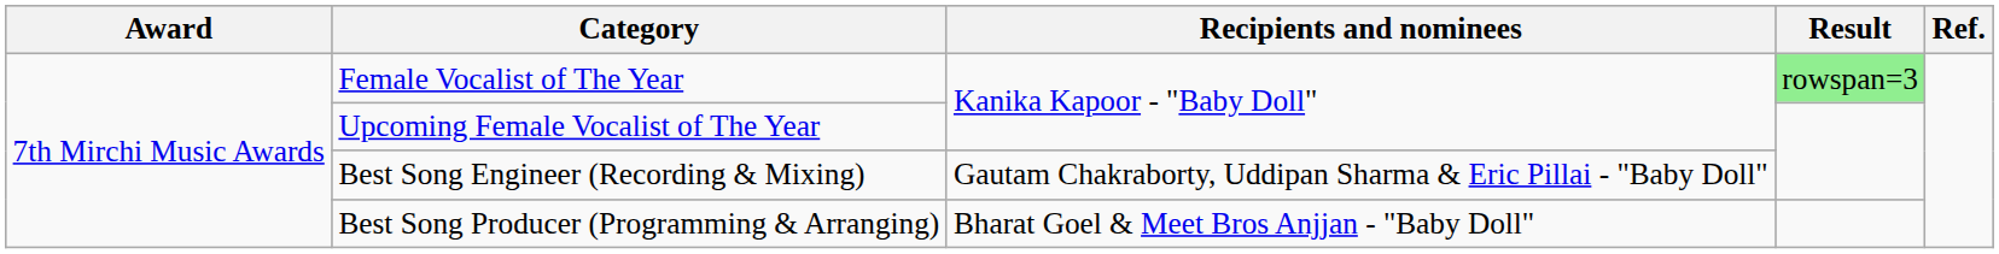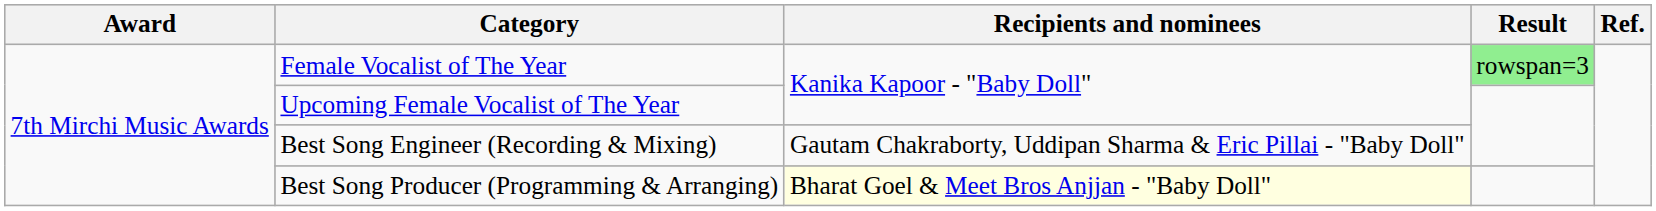Best Song Producer (Programming & Arranging) | Recipients and nominees: no background -> lightyellow background
